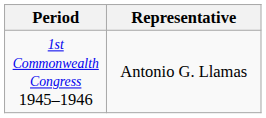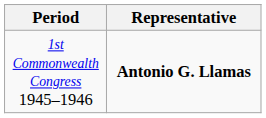1st Commonwealth Congress 1945–1946 | Representative: normal -> bold
